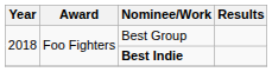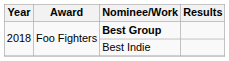Best Group | Nominee/Work: normal -> bold
Best Indie | Nominee/Work: bold -> normal
